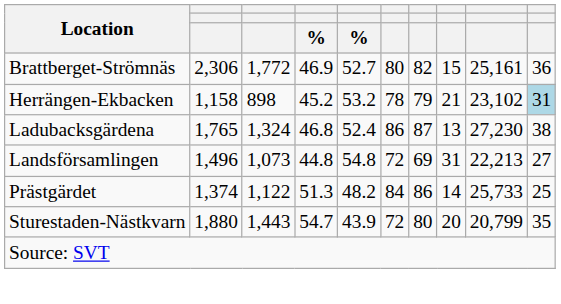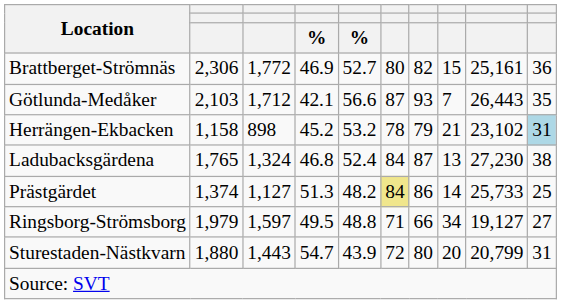+ row: Götlunda-Medåker | 2,103 | 1,712 | 42.1 | 56.6 | 87 | 93 | 7 | 26,443 | 35
Ladubacksgärdena | column 6: 86 -> 84
- row: Landsförsamlingen | 1,496 | 1,073 | 44.8 | 54.8 | 72 | 69 | 31 | 22,213 | 27
Prästgärdet | column 3: 1,122 -> 1,127
Prästgärdet | column 6: no background -> khaki background
+ row: Ringsborg-Strömsborg | 1,979 | 1,597 | 49.5 | 48.8 | 71 | 66 | 34 | 19,127 | 27
Sturestaden-Nästkvarn | column 10: 35 -> 31
